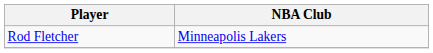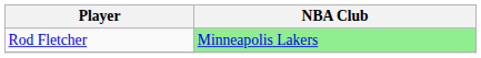Rod Fletcher | NBA Club: no background -> lightgreen background
